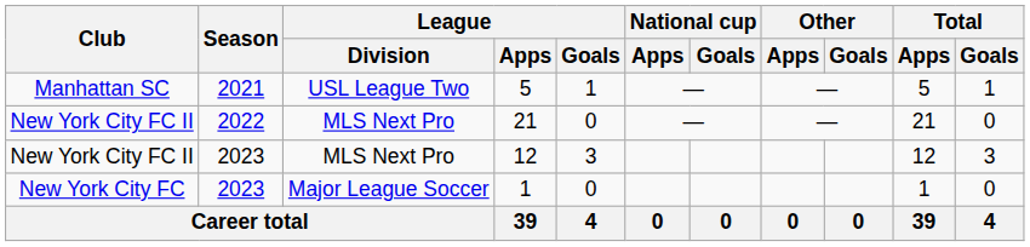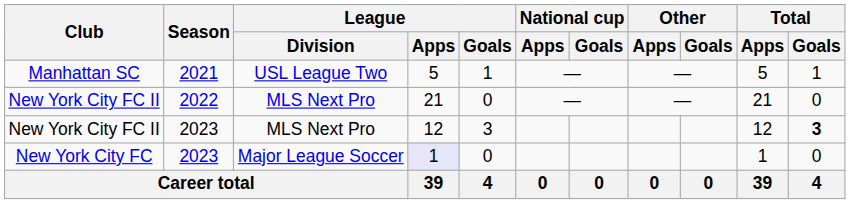row 5 | Total / Goals: normal -> bold
row 6 | League / Apps: no background -> lavender background
